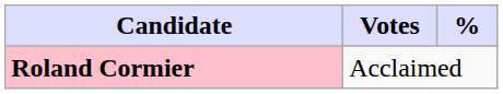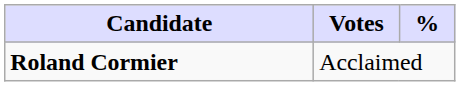Roland Cormier | Candidate: pink background -> no background
